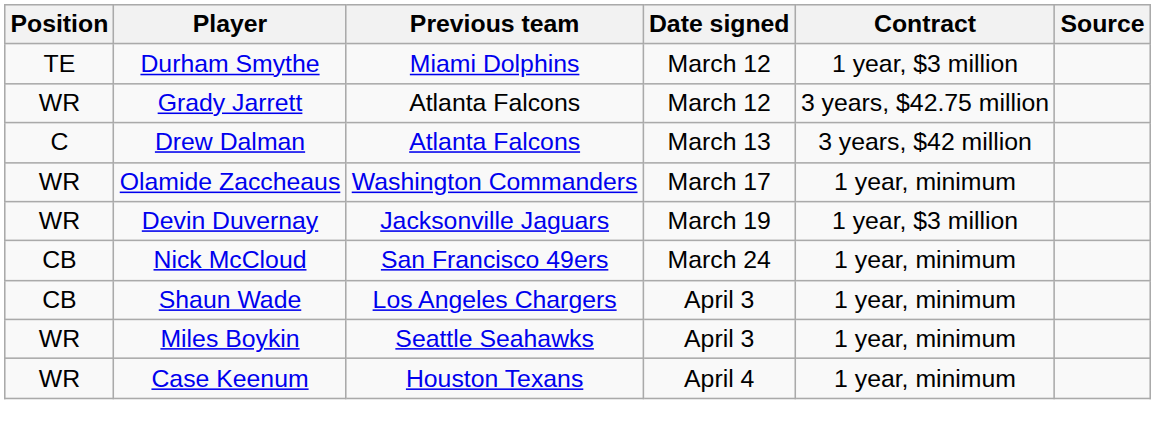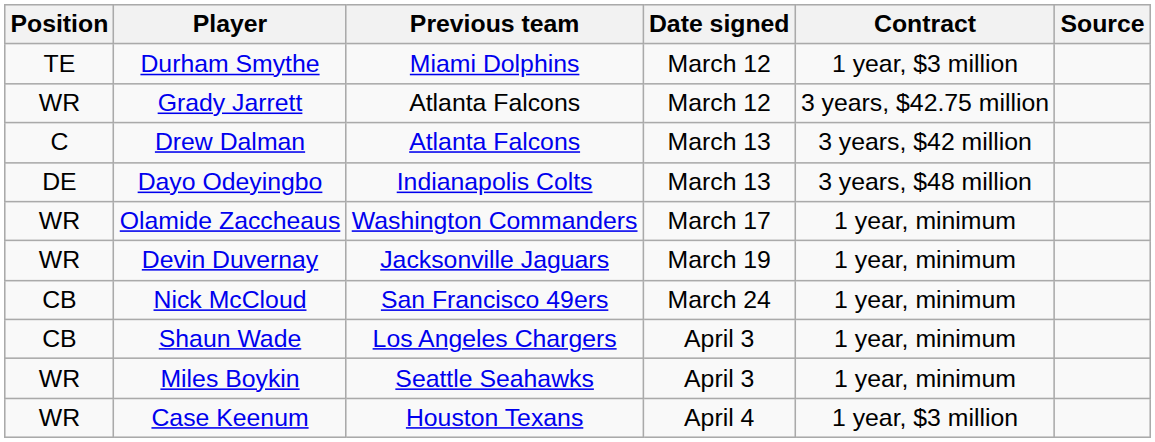+ row: DE | Dayo Odeyingbo | Indianapolis Colts | March 13 | 3 years, $48 million
Devin Duvernay | Contract: 1 year, $3 million -> 1 year, minimum
Case Keenum | Contract: 1 year, minimum -> 1 year, $3 million
